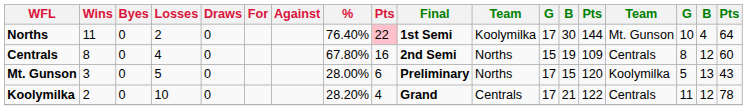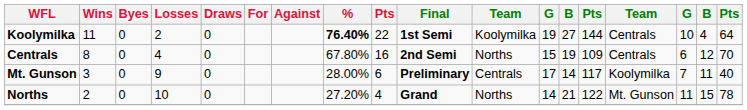row 2 | WFL: Norths -> Koolymilka
row 2 | %: normal -> bold
row 2 | column 9: pink background -> no background
row 2 | column 12: 17 -> 19
row 2 | column 13: 30 -> 27
row 2 | column 15: Mt. Gunson -> Centrals
row 3 | column 16: 8 -> 6
row 3 | column 18: 60 -> 70
row 4 | Losses: 5 -> 9
row 4 | column 11: Norths -> Centrals
row 4 | column 13: 15 -> 14
row 4 | column 14: 120 -> 117
row 4 | column 16: 5 -> 7
row 4 | column 17: 13 -> 11
row 4 | column 18: 43 -> 40
row 5 | WFL: Koolymilka -> Norths
row 5 | %: 28.20% -> 27.20%
row 5 | column 11: Centrals -> Norths
row 5 | column 12: 17 -> 14
row 5 | column 15: Centrals -> Mt. Gunson
row 5 | column 17: 12 -> 15
